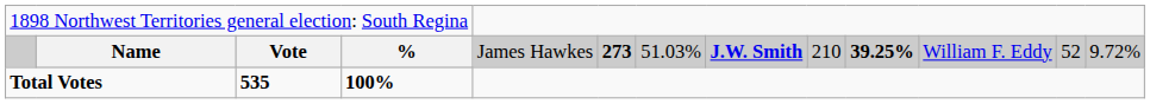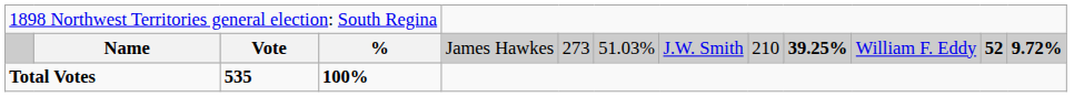row 2 | column 6: bold -> normal
row 2 | column 8: bold -> normal
row 2 | column 12: normal -> bold
row 2 | column 13: normal -> bold
